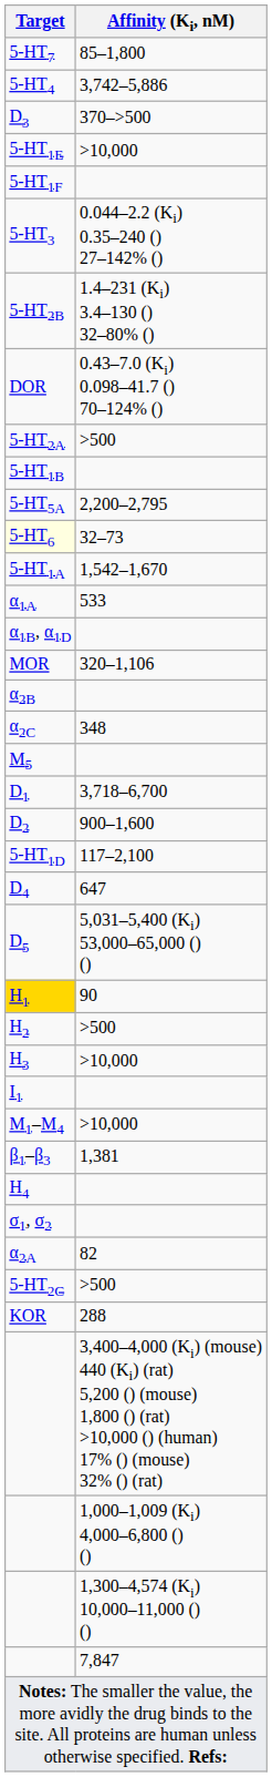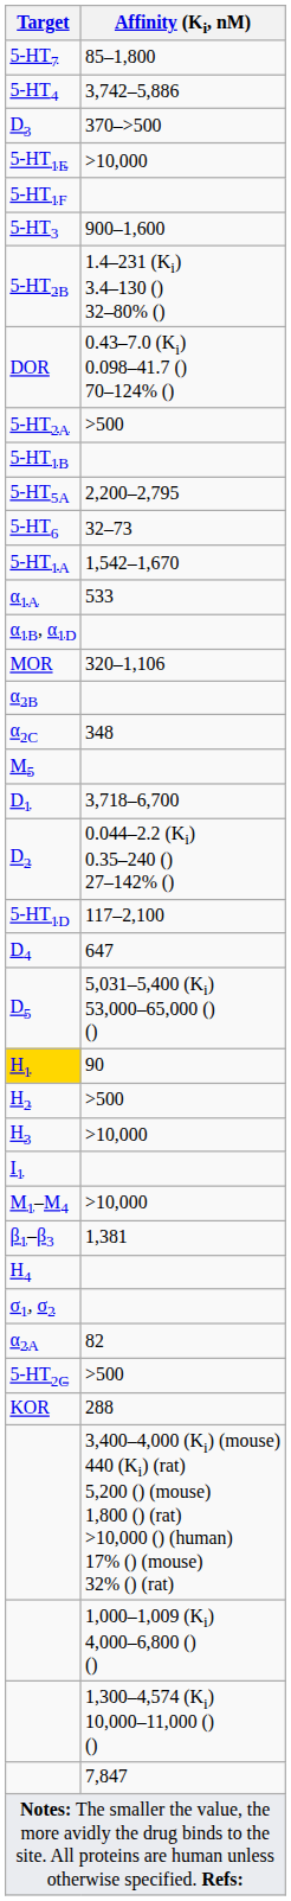row 7 | Affinity (Ki, nM): 0.044–2.2 (Ki) 0.35–240 () 27–142% () -> 900–1,600
row 13 | Target: lightyellow background -> no background
row 22 | Affinity (Ki, nM): 900–1,600 -> 0.044–2.2 (Ki) 0.35–240 () 27–142% ()
